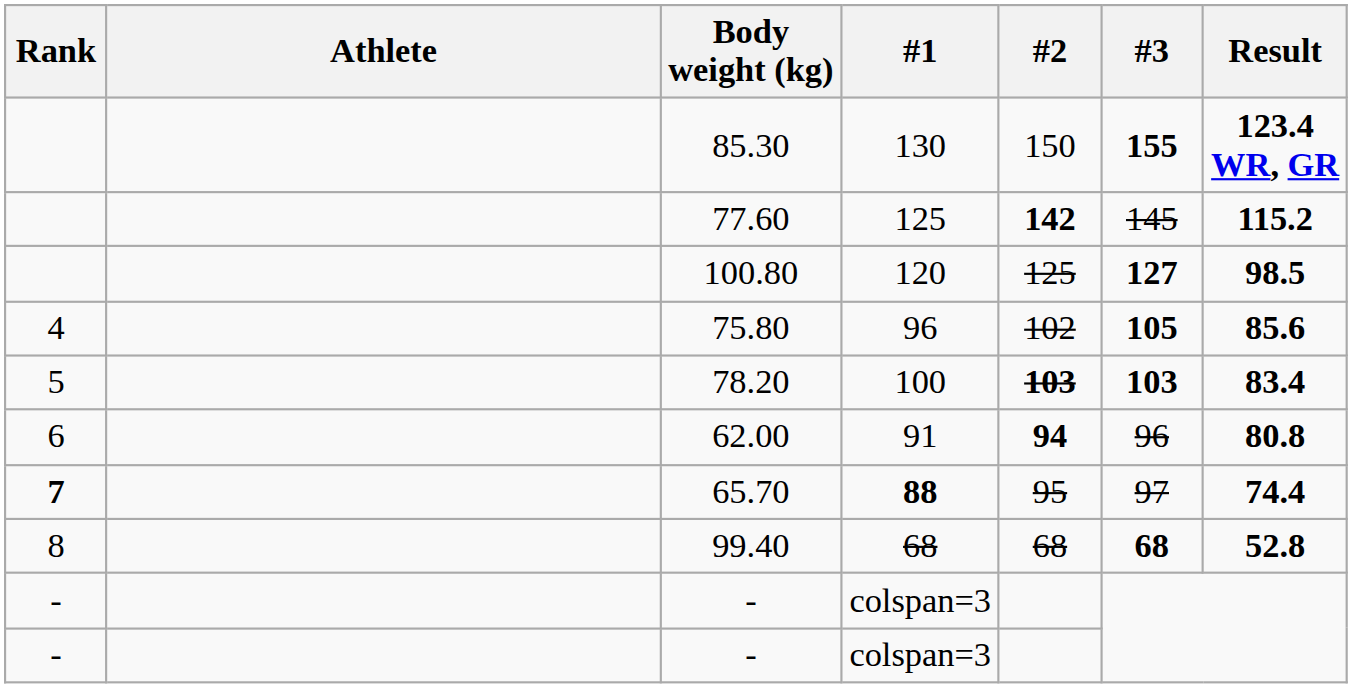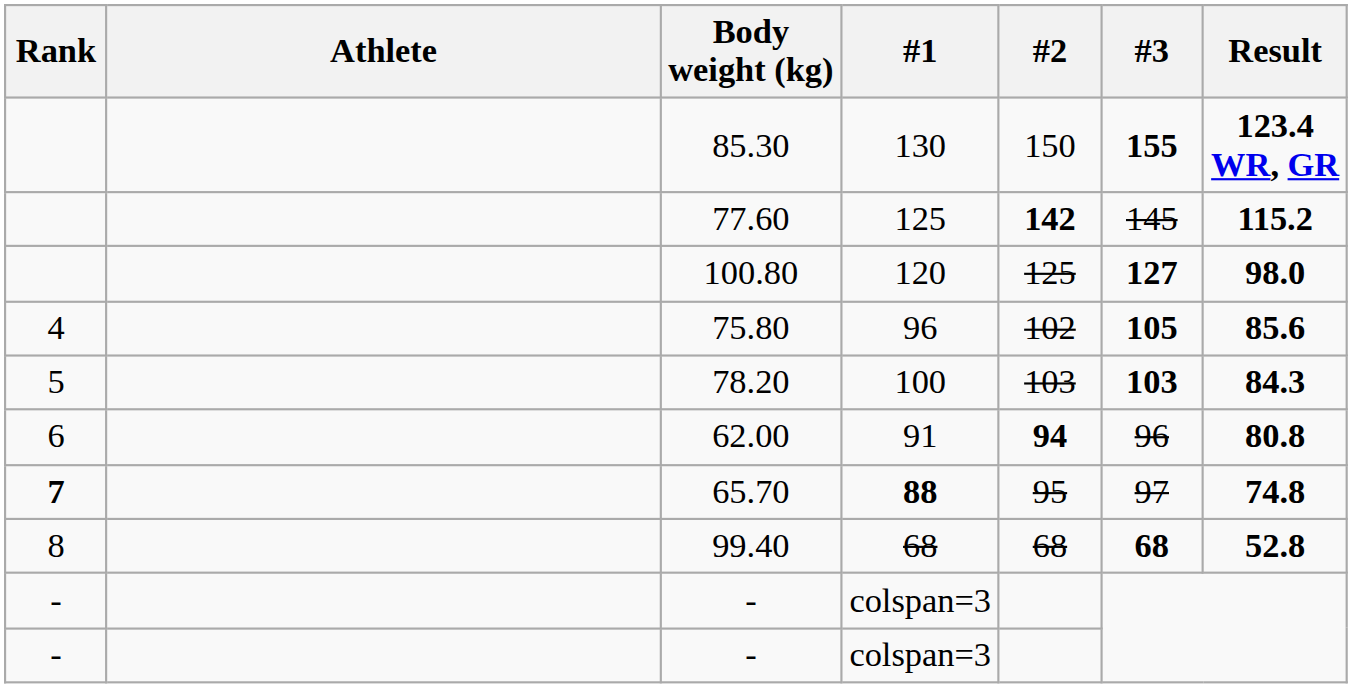100.80 | Result: 98.5 -> 98.0
78.20 | #2: bold -> normal
78.20 | Result: 83.4 -> 84.3
65.70 | Result: 74.4 -> 74.8
